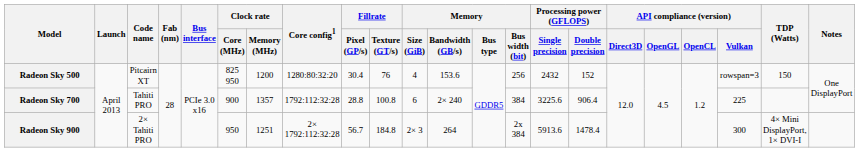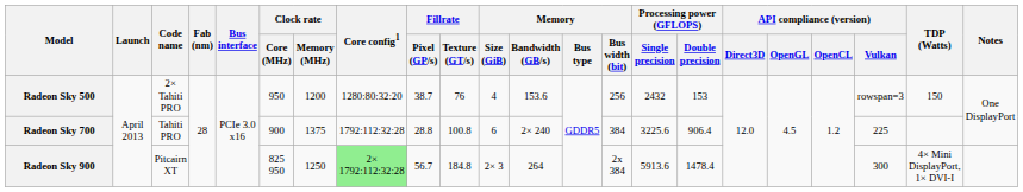Radeon Sky 500 | Code name: Pitcairn XT -> 2× Tahiti PRO
Radeon Sky 500 | Clock rate / Core (MHz): 825 950 -> 950
Radeon Sky 500 | Fillrate / Pixel (GP/s): 30.4 -> 38.7
Radeon Sky 500 | Processing power (GFLOPS) / Double precision: 152 -> 153
Radeon Sky 700 | Clock rate / Memory (MHz): 1357 -> 1375
Radeon Sky 900 | Code name: 2× Tahiti PRO -> Pitcairn XT
Radeon Sky 900 | Clock rate / Core (MHz): 950 -> 825 950
Radeon Sky 900 | Clock rate / Memory (MHz): 1251 -> 1250
Radeon Sky 900 | Core config1: no background -> lightgreen background
